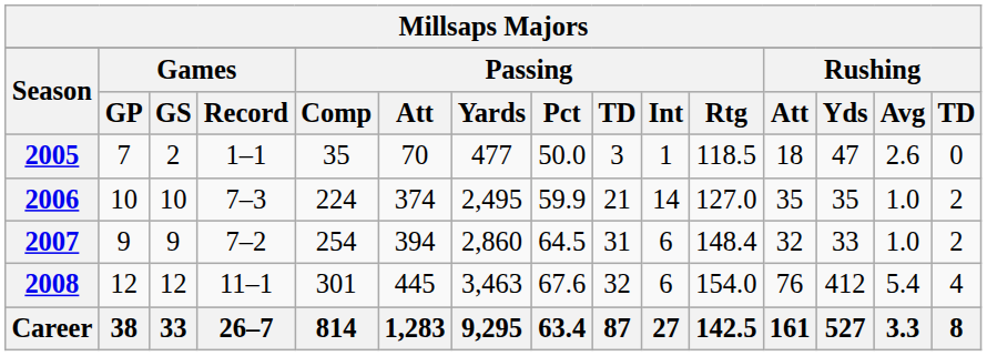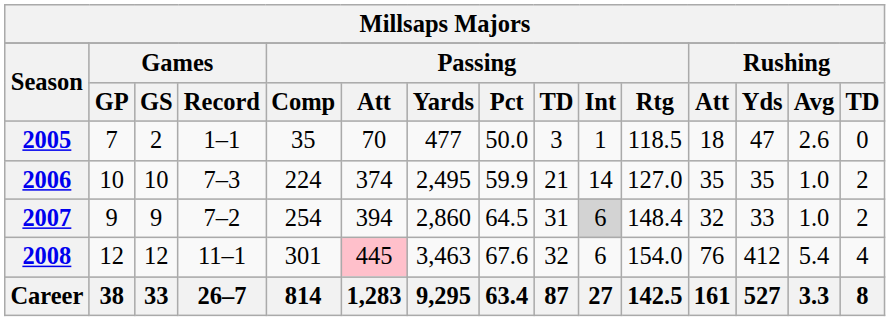2007 | Passing / Int: no background -> lightgrey background
2008 | Passing / Att: no background -> pink background
